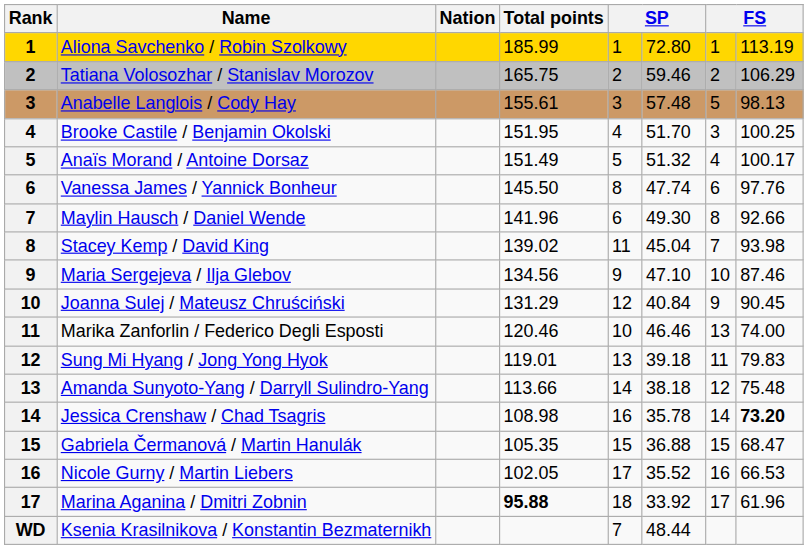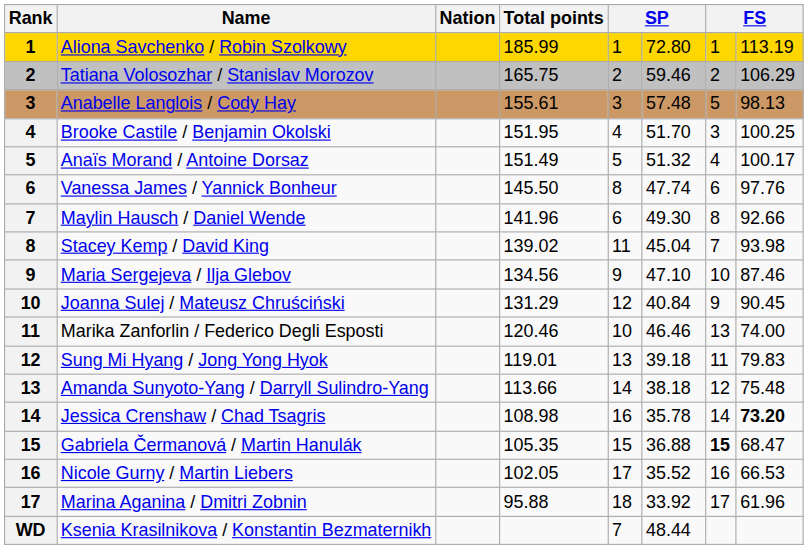Gabriela Čermanová / Martin Hanulák | column 7: normal -> bold
Marina Aganina / Dmitri Zobnin | Total points: bold -> normal
